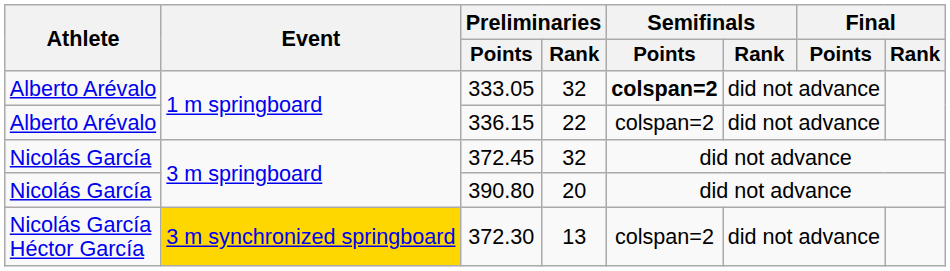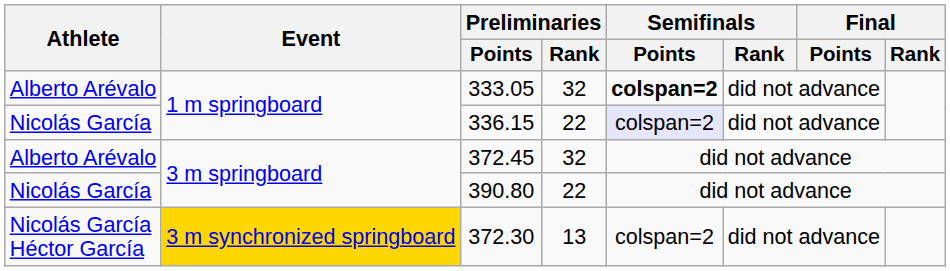336.15 | Athlete: Alberto Arévalo -> Nicolás García
336.15 | Semifinals / Points: no background -> lavender background
372.45 | Athlete: Nicolás García -> Alberto Arévalo
390.80 | Preliminaries / Rank: 20 -> 22
